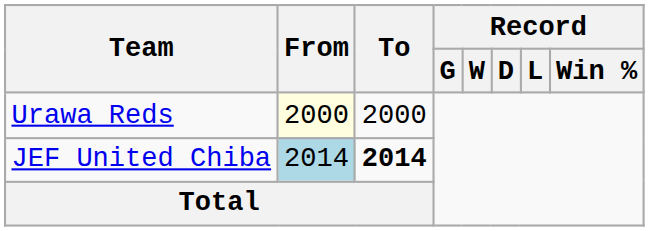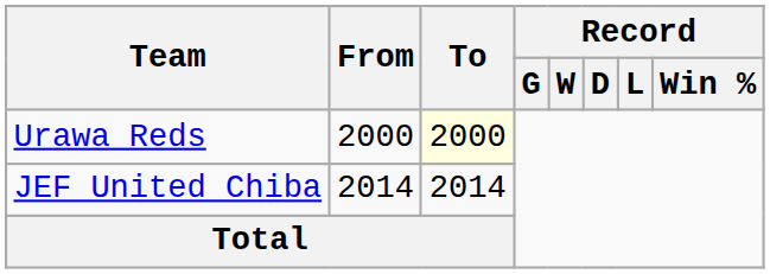Urawa Reds | From: lightyellow background -> no background
Urawa Reds | To: no background -> lightyellow background
JEF United Chiba | From: lightblue background -> no background
JEF United Chiba | To: bold -> normal
